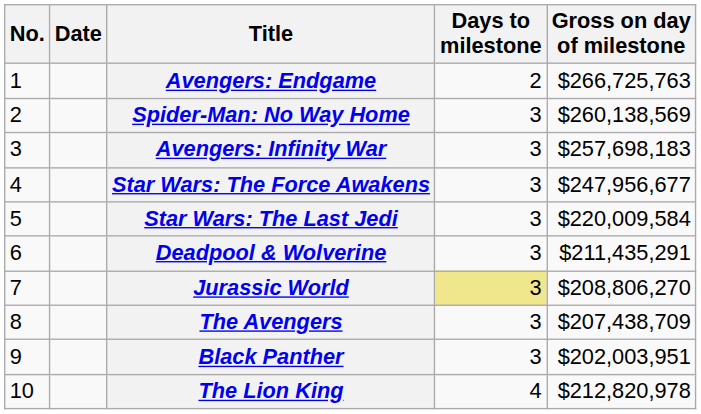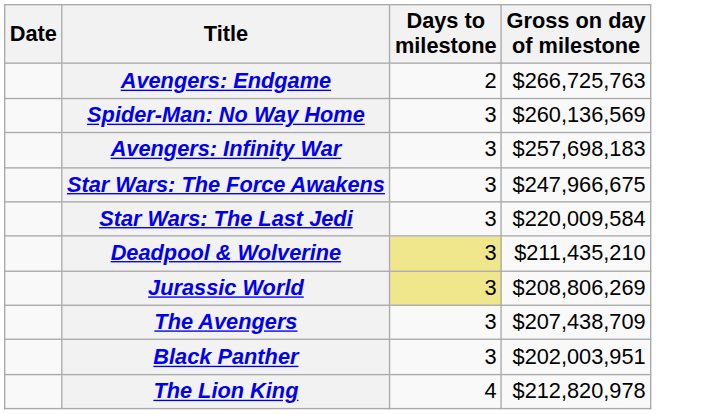- column: No. | 1 | 2 | 3 | 4 | 5 | 6 | 7 | 8 | 9 | 10
Spider-Man: No Way Home | Gross on day of milestone: $260,138,569 -> $260,136,569
Star Wars: The Force Awakens | Gross on day of milestone: $247,956,677 -> $247,966,675
Deadpool & Wolverine | Days to milestone: no background -> khaki background
Deadpool & Wolverine | Gross on day of milestone: $211,435,291 -> $211,435,210
Jurassic World | Gross on day of milestone: $208,806,270 -> $208,806,269
